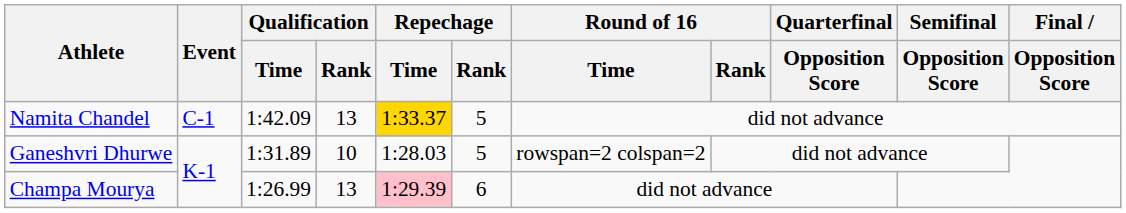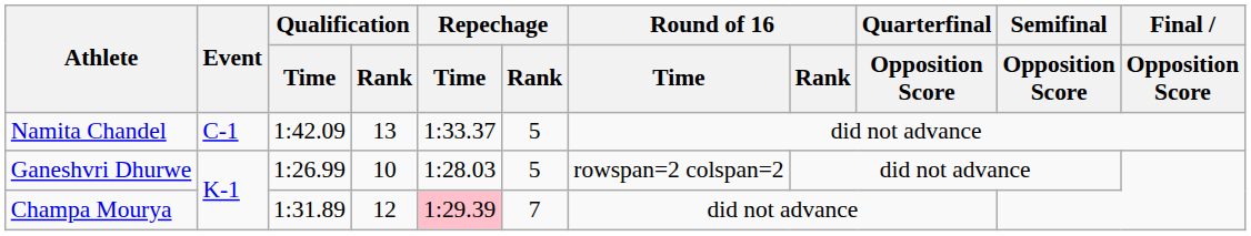Namita Chandel | Repechage / Time: gold background -> no background
Ganeshvri Dhurwe | Qualification / Time: 1:31.89 -> 1:26.99
Champa Mourya | Qualification / Time: 1:26.99 -> 1:31.89
Champa Mourya | Qualification / Rank: 13 -> 12
Champa Mourya | Repechage / Rank: 6 -> 7
